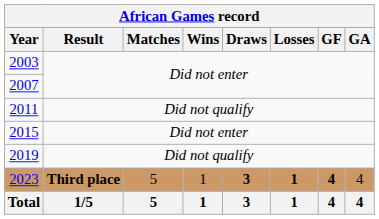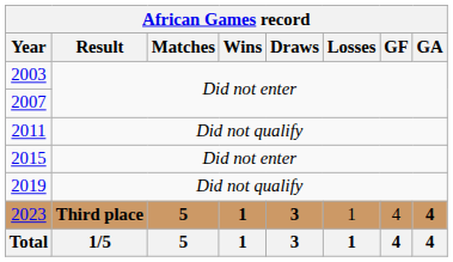2023 | African Games record / Matches: normal -> bold
2023 | African Games record / Wins: normal -> bold
2023 | African Games record / Losses: bold -> normal
2023 | African Games record / GF: bold -> normal
2023 | African Games record / GA: normal -> bold
